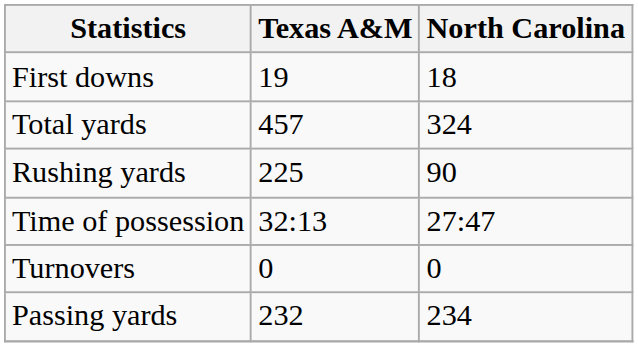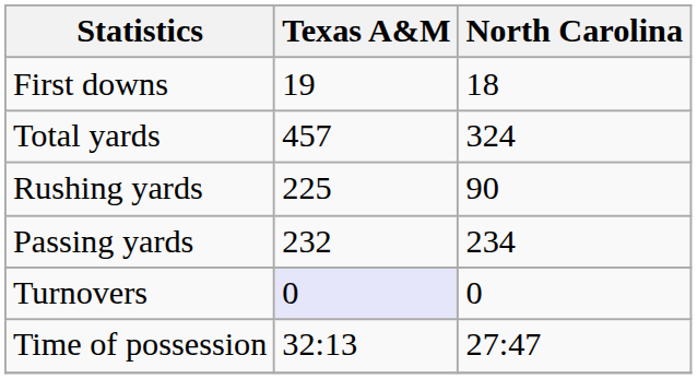rows swapped: Passing yards <-> Time of possession
Turnovers | Texas A&M: no background -> lavender background
